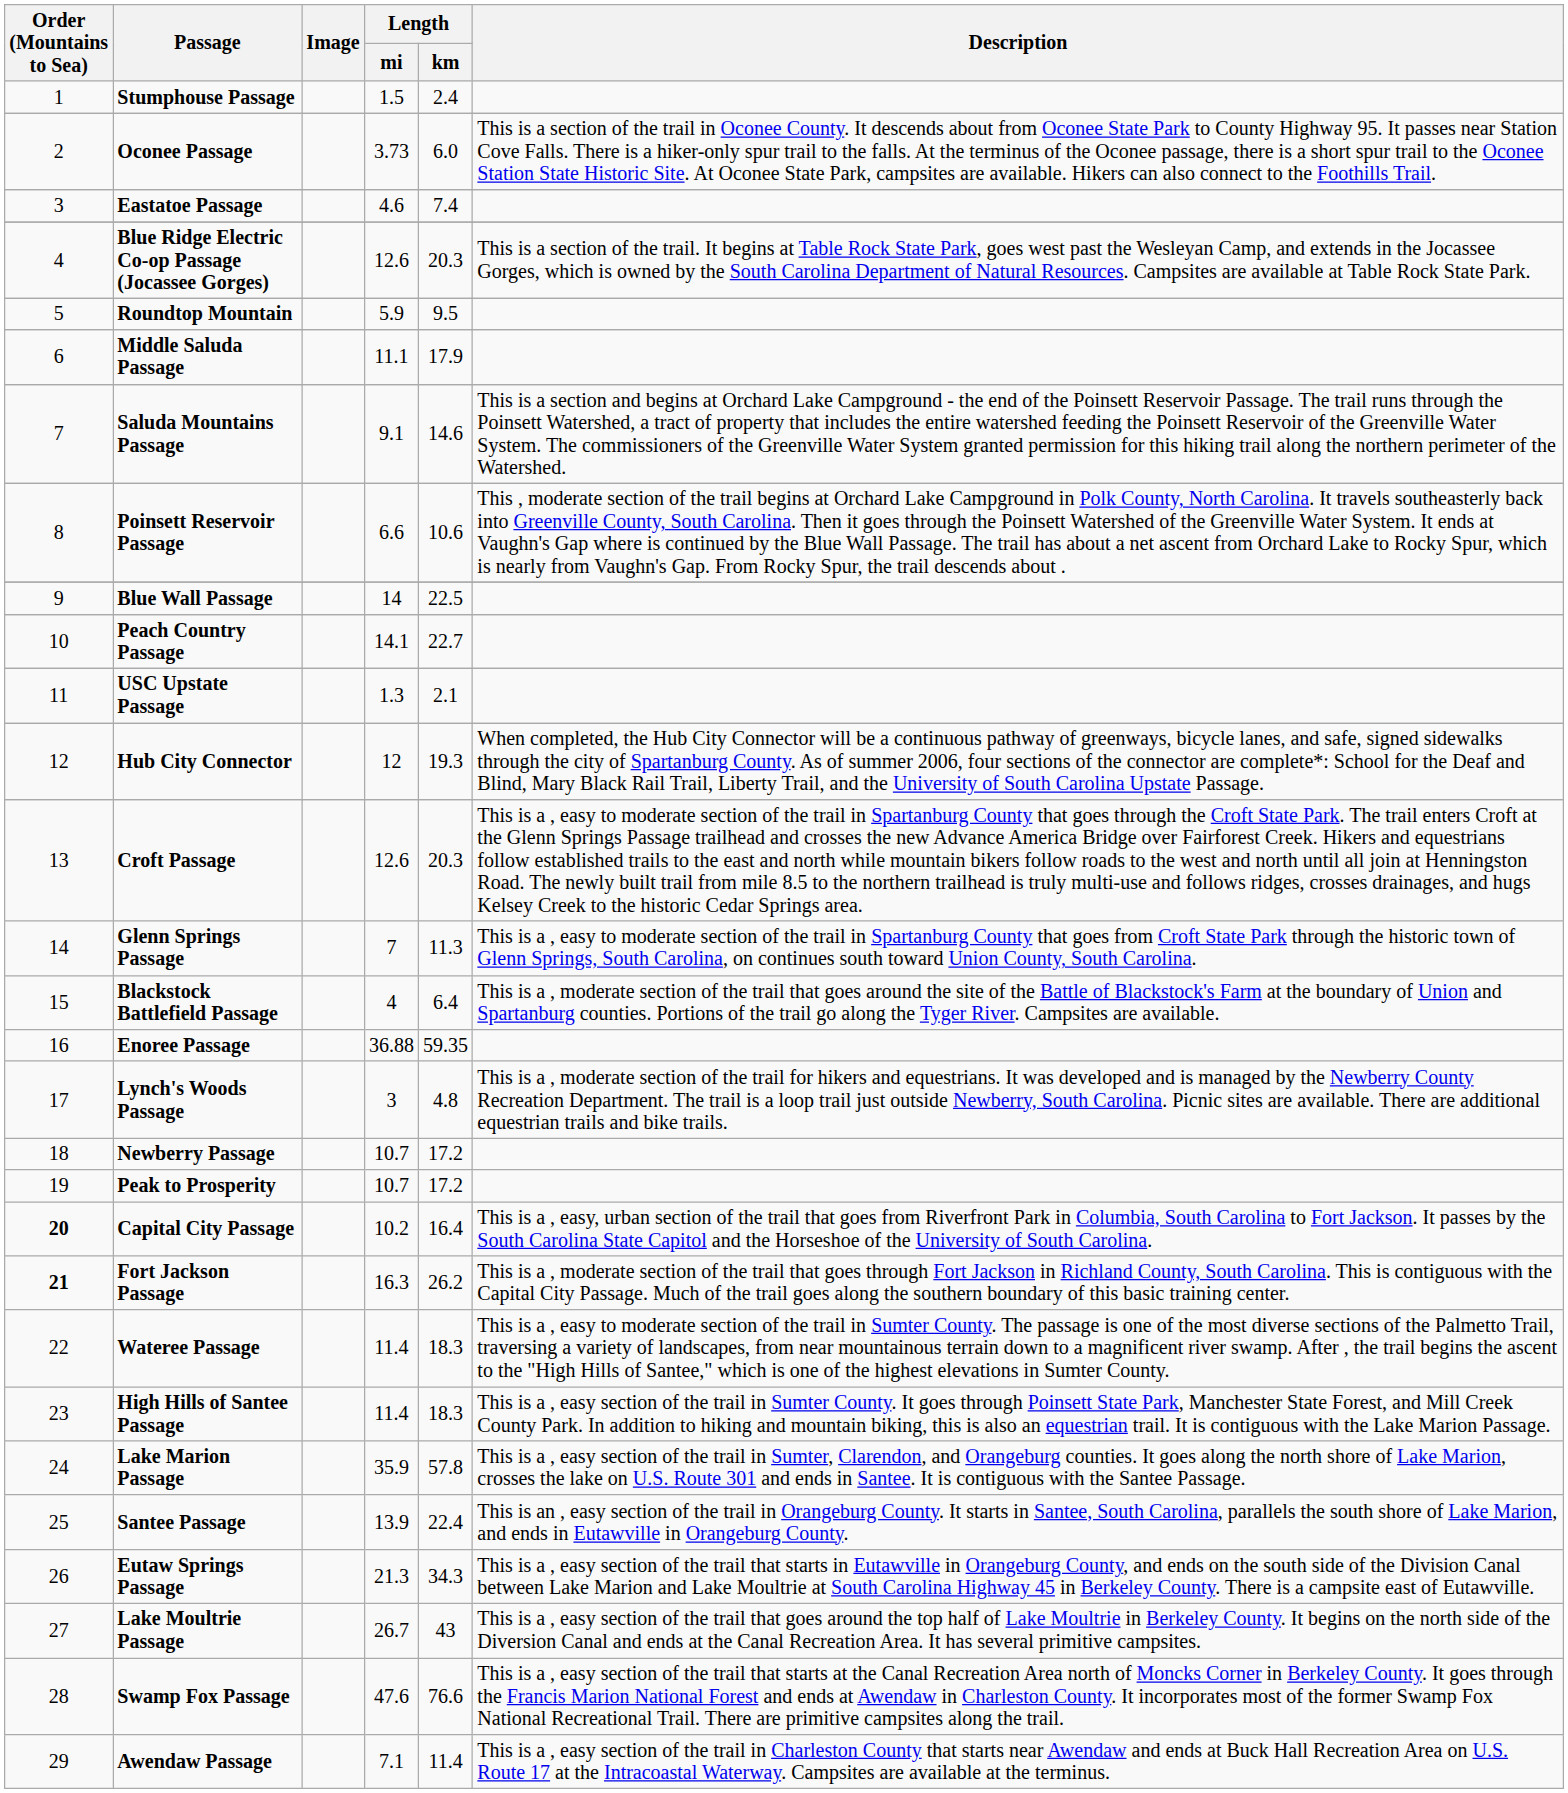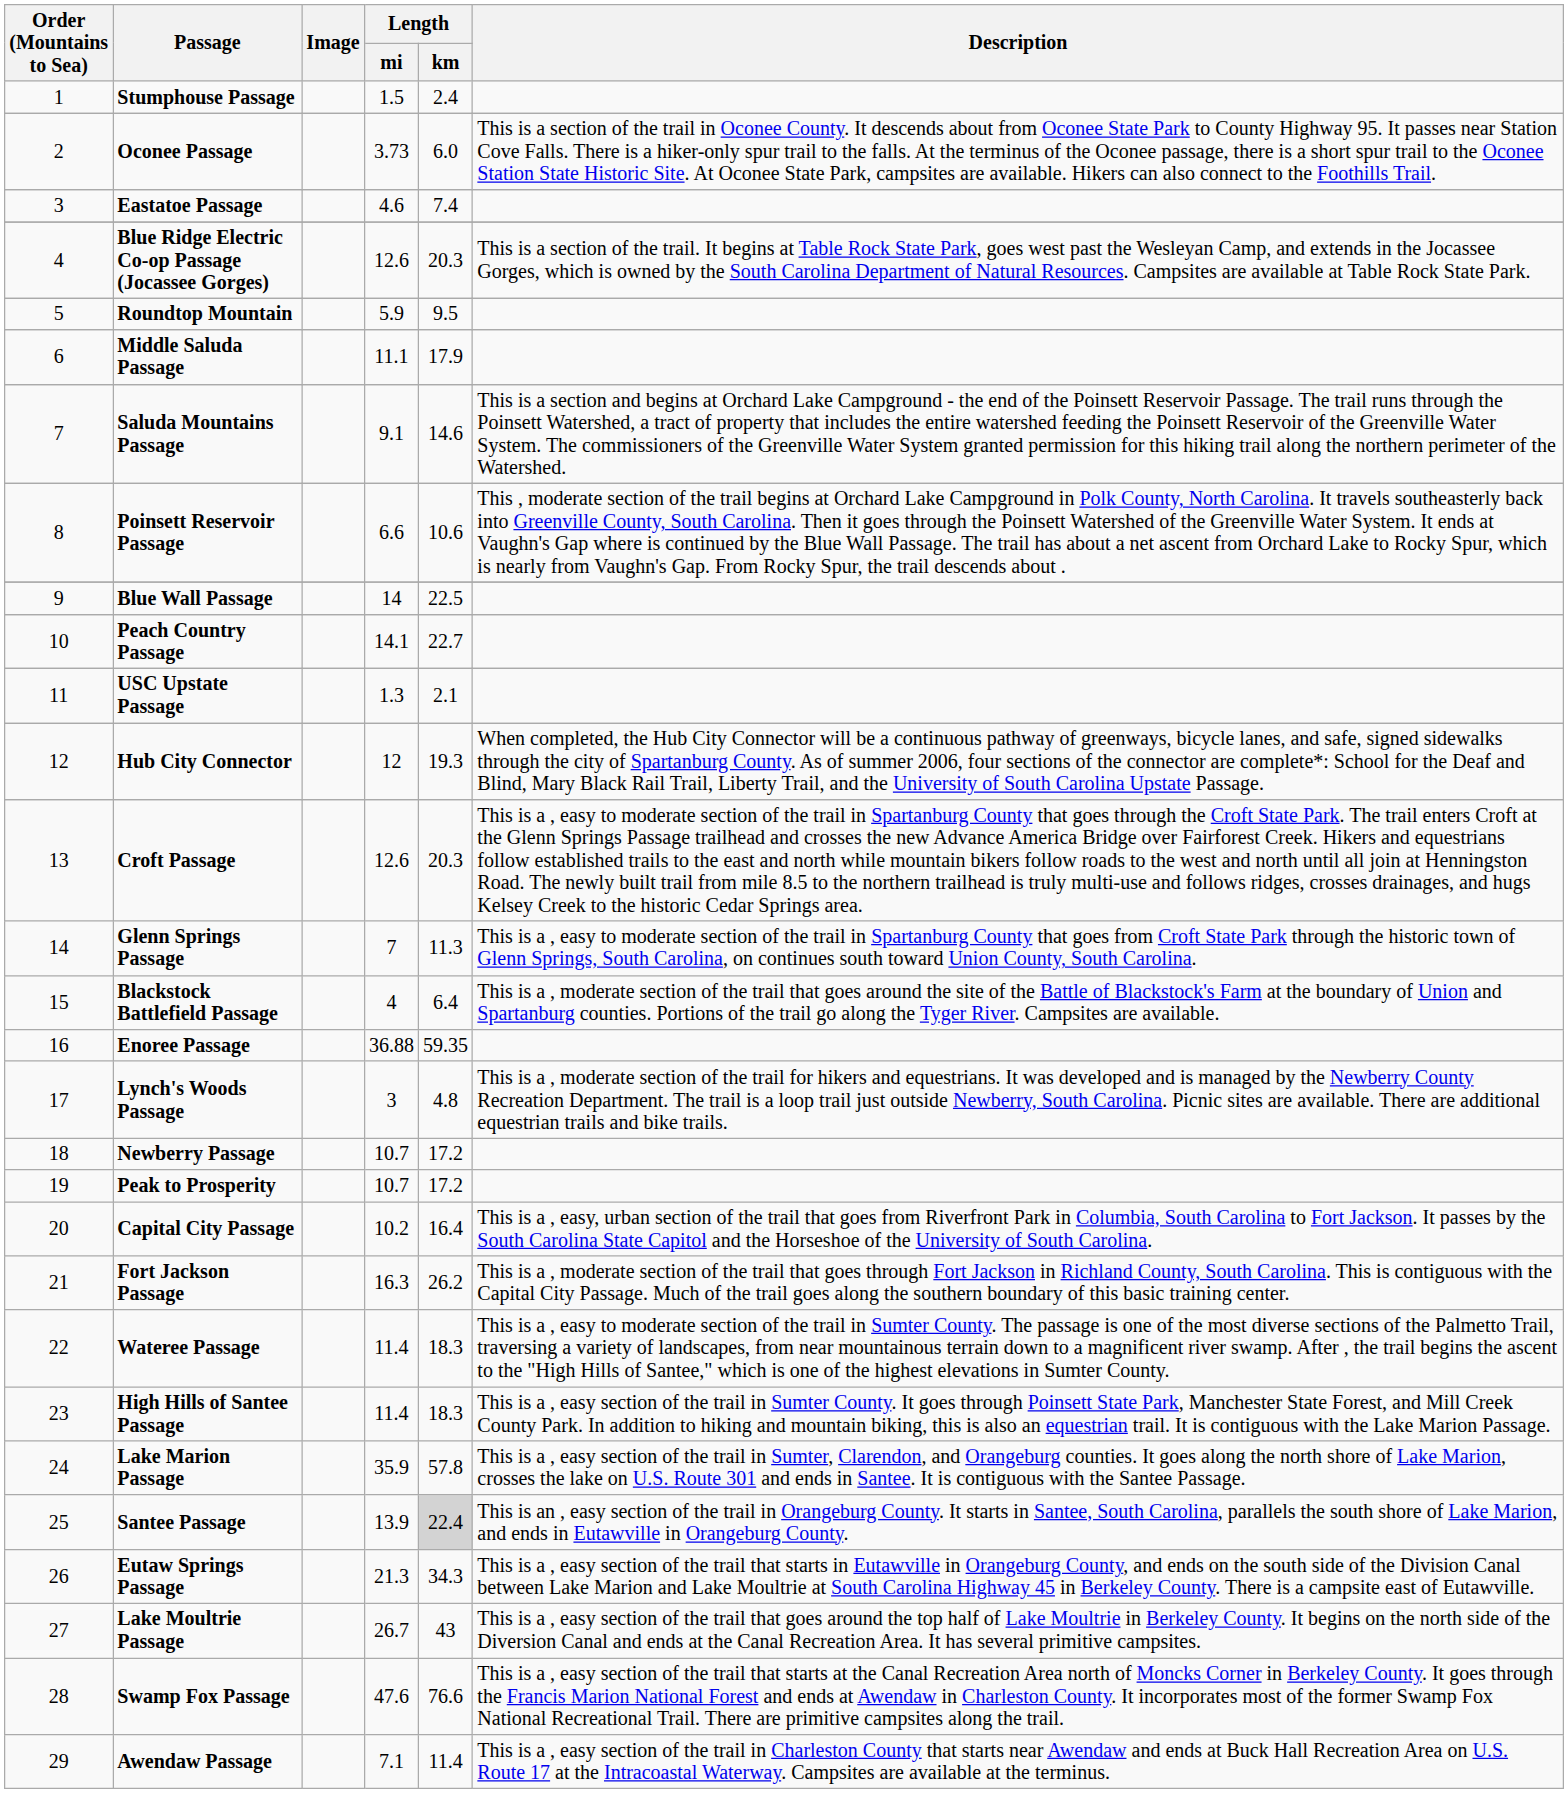Capital City Passage | Order (Mountains to Sea): bold -> normal
Fort Jackson Passage | Order (Mountains to Sea): bold -> normal
Santee Passage | Length / km: no background -> lightgrey background
